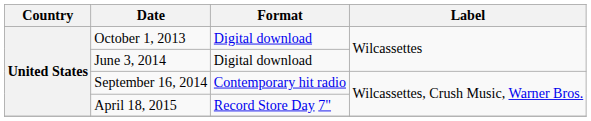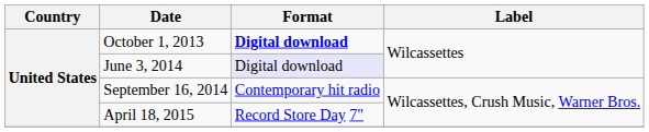October 1, 2013 | Format: normal -> bold
June 3, 2014 | Format: no background -> lavender background
